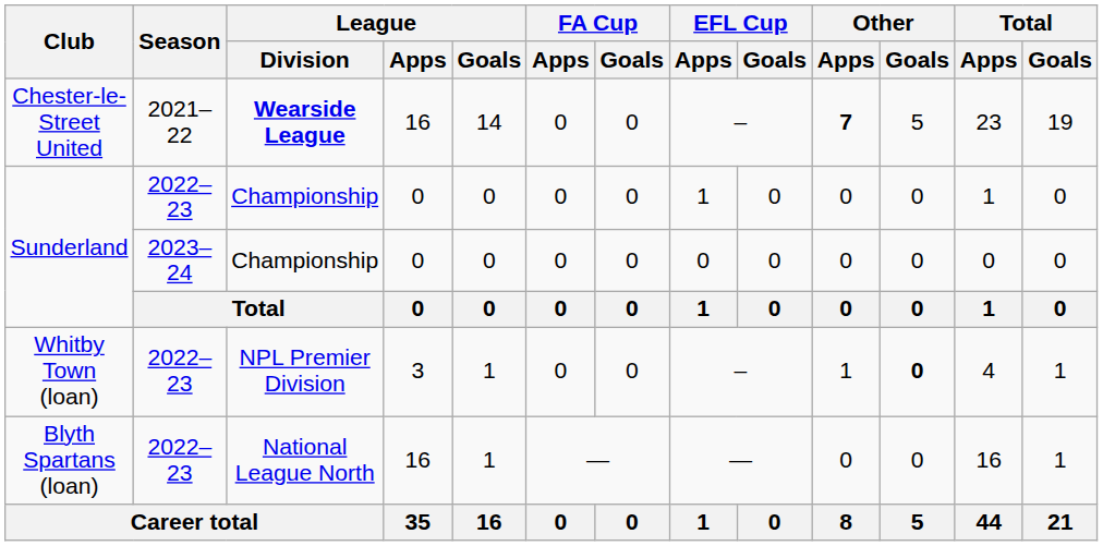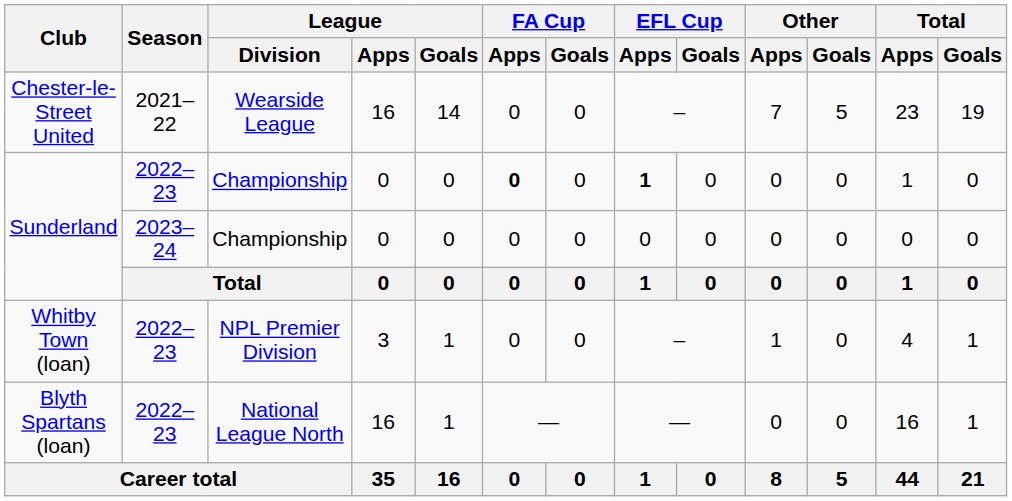Chester-le-Street United | League / Division: bold -> normal
Chester-le-Street United | Other / Apps: bold -> normal
Sunderland / 2022–23 | FA Cup / Apps: normal -> bold
Sunderland / 2022–23 | EFL Cup / Apps: normal -> bold
Whitby Town (loan) | Other / Goals: bold -> normal
